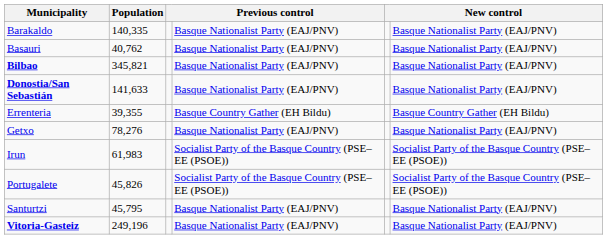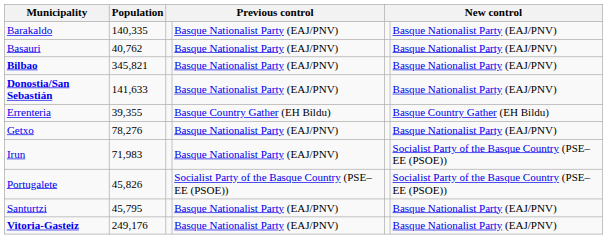Irun | Population: 61,983 -> 71,983
Irun | column 4: Socialist Party of the Basque Country (PSE–EE (PSOE)) -> Basque Nationalist Party (EAJ/PNV)
Vitoria-Gasteiz | Population: 249,196 -> 249,176
